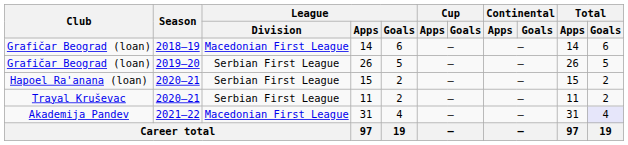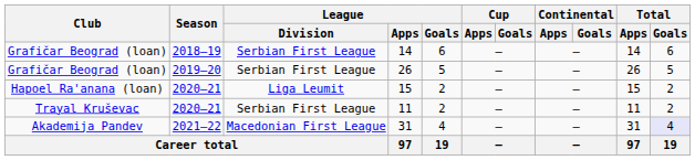row 3 | League / Division: Macedonian First League -> Serbian First League
row 5 | League / Division: Serbian First League -> Liga Leumit
